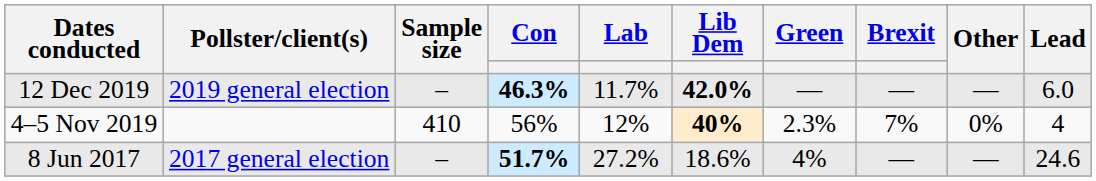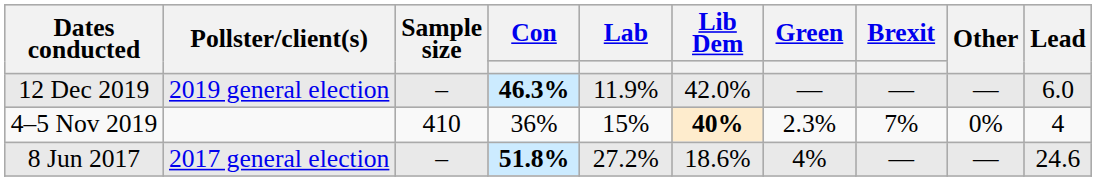12 Dec 2019 | Lab: 11.7% -> 11.9%
12 Dec 2019 | Lib Dem: bold -> normal
4–5 Nov 2019 | Con: 56% -> 36%
4–5 Nov 2019 | Lab: 12% -> 15%
8 Jun 2017 | Con: 51.7% -> 51.8%
